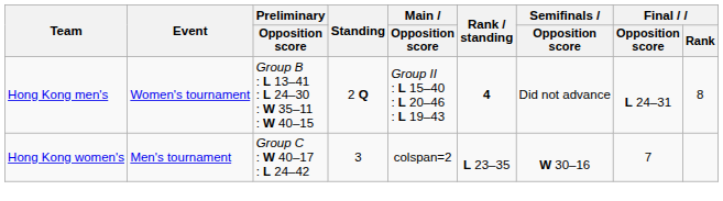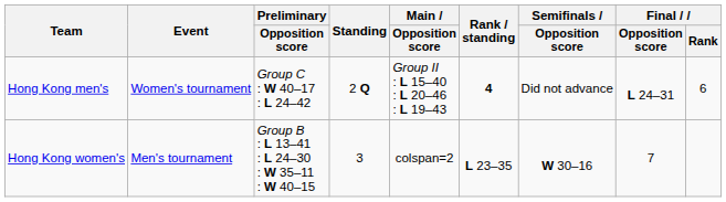Hong Kong men's | Preliminary / Opposition score: Group B : L 13–41 : L 24–30 : W 35–11 : W 40–15 -> Group C : W 40–17 : L 24–42
Hong Kong men's | Final / Rank: 8 -> 6
Hong Kong women's | Preliminary / Opposition score: Group C : W 40–17 : L 24–42 -> Group B : L 13–41 : L 24–30 : W 35–11 : W 40–15
